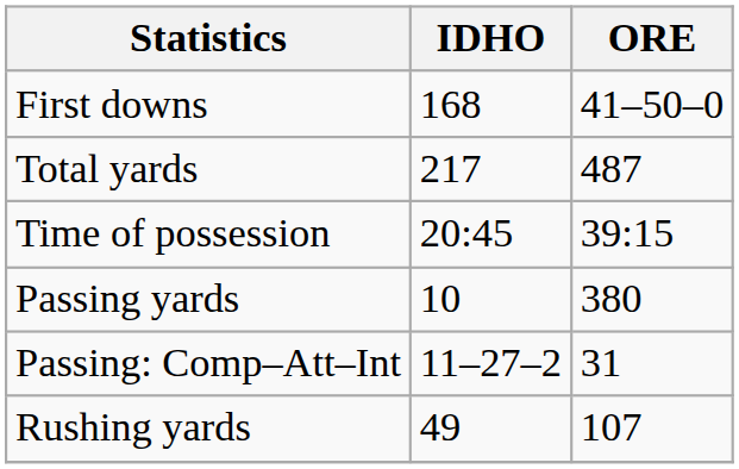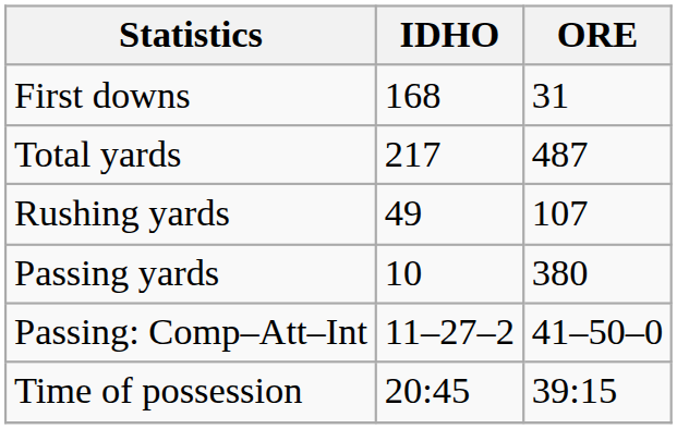First downs | ORE: 41–50–0 -> 31
rows swapped: Rushing yards <-> Time of possession
Passing: Comp–Att–Int | ORE: 31 -> 41–50–0
